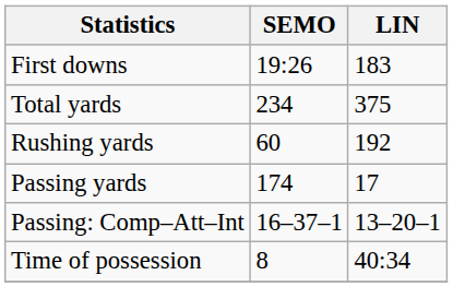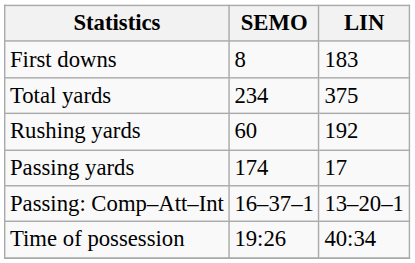First downs | SEMO: 19:26 -> 8
Time of possession | SEMO: 8 -> 19:26
